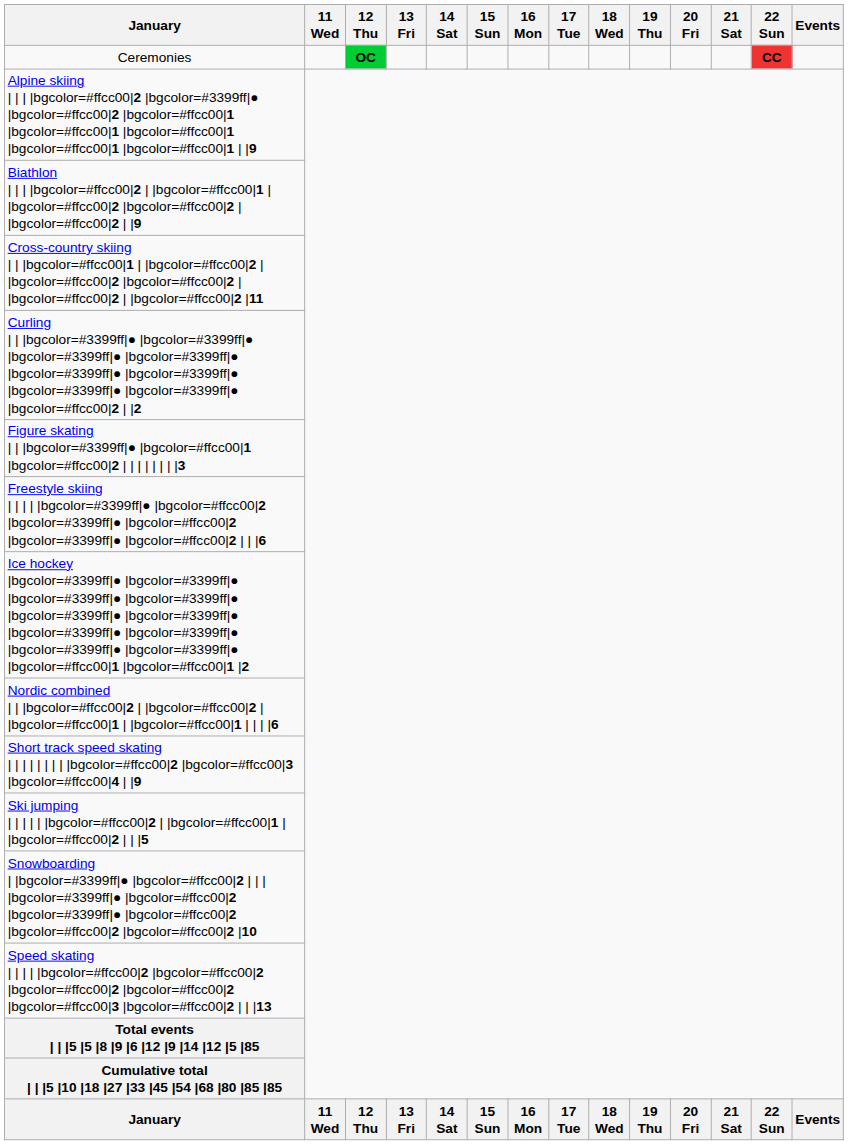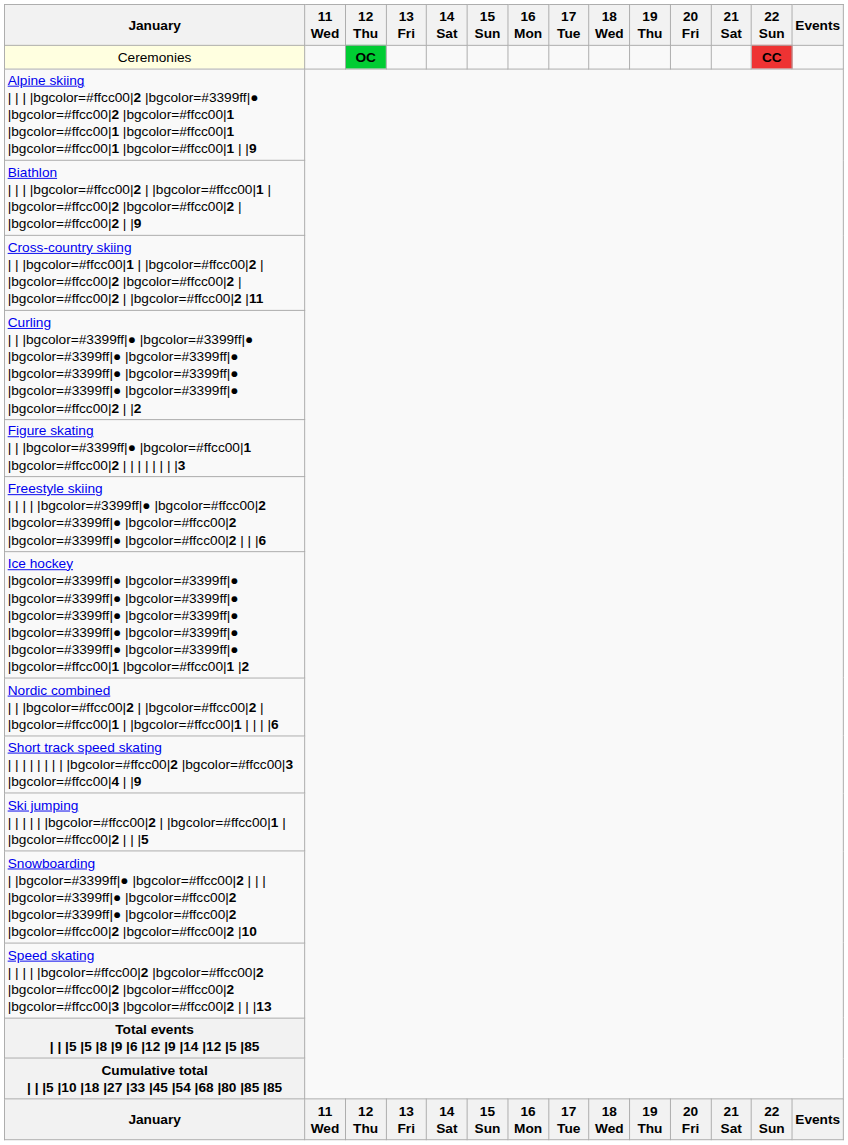Ceremonies | January: no background -> lightyellow background
